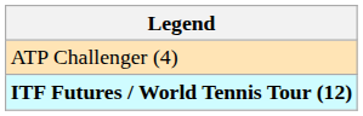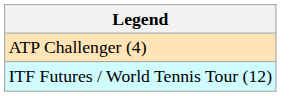row 3 | column 1: bold -> normal
